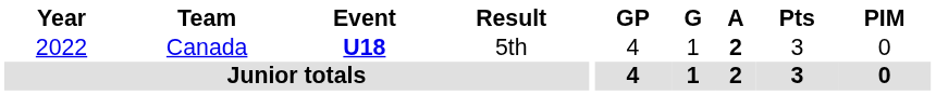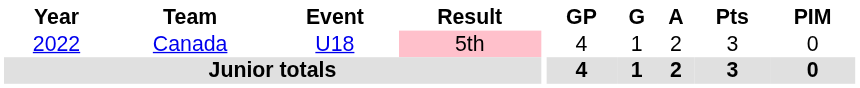Canada | Event: bold -> normal
Canada | Result: no background -> pink background
Canada | A: bold -> normal
